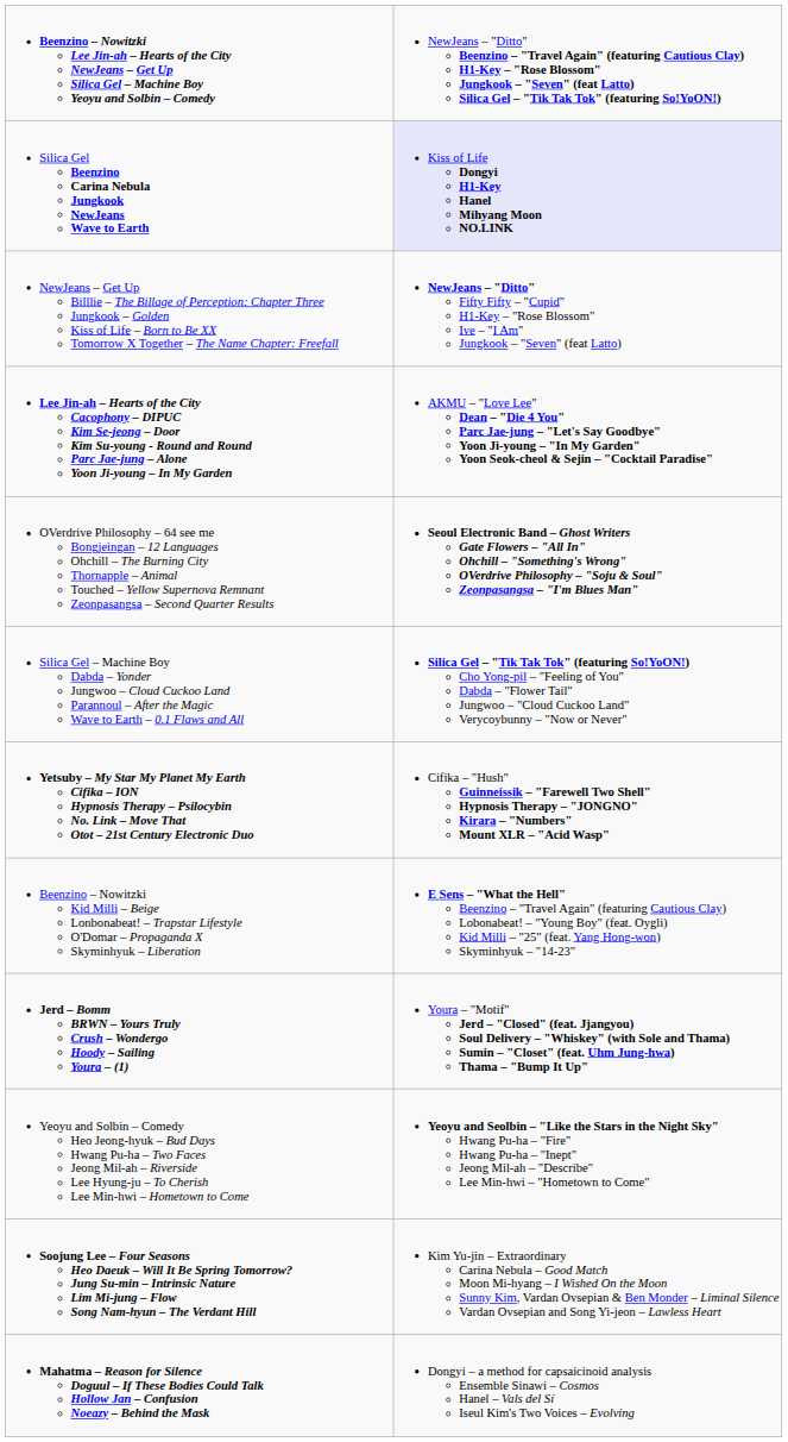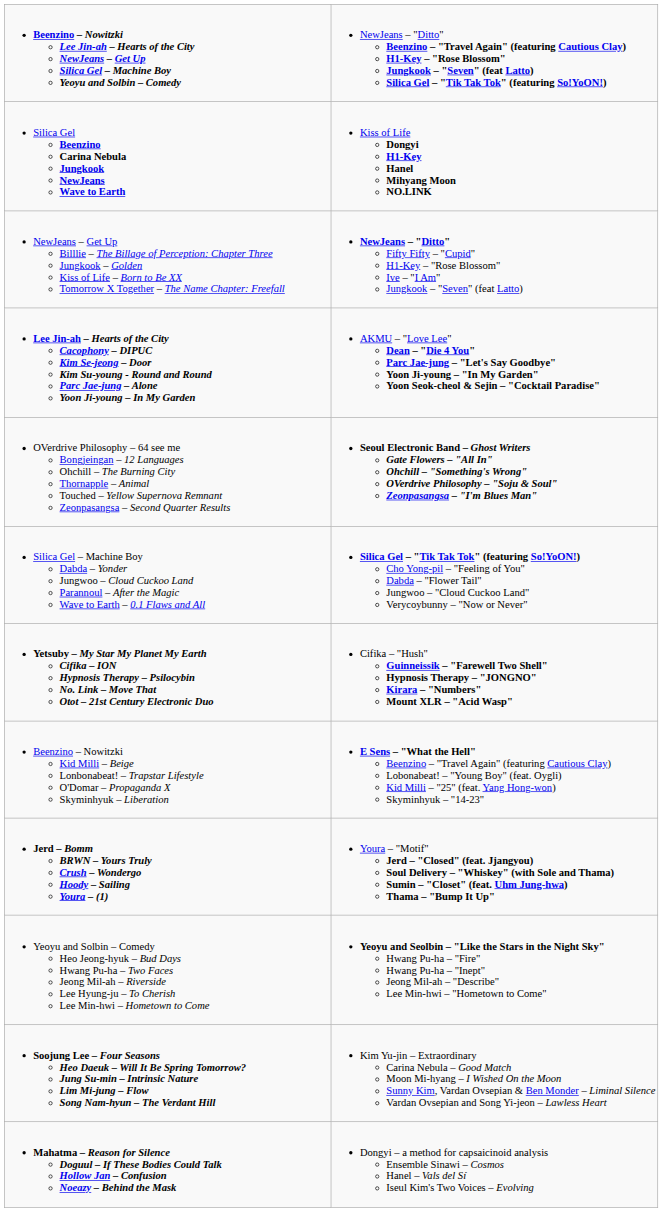row 2 | column 2: lavender background -> no background
